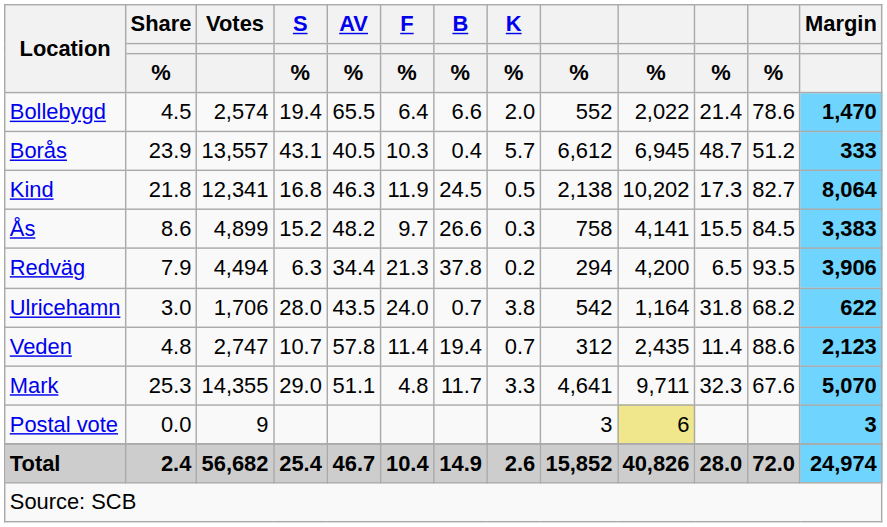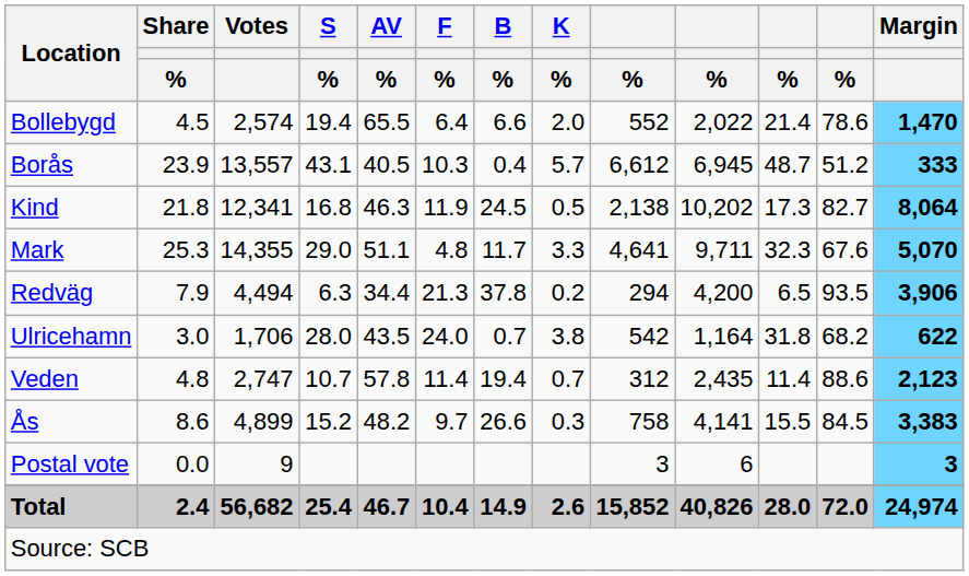rows swapped: Mark <-> Ås
Postal vote | column 10: khaki background -> no background
